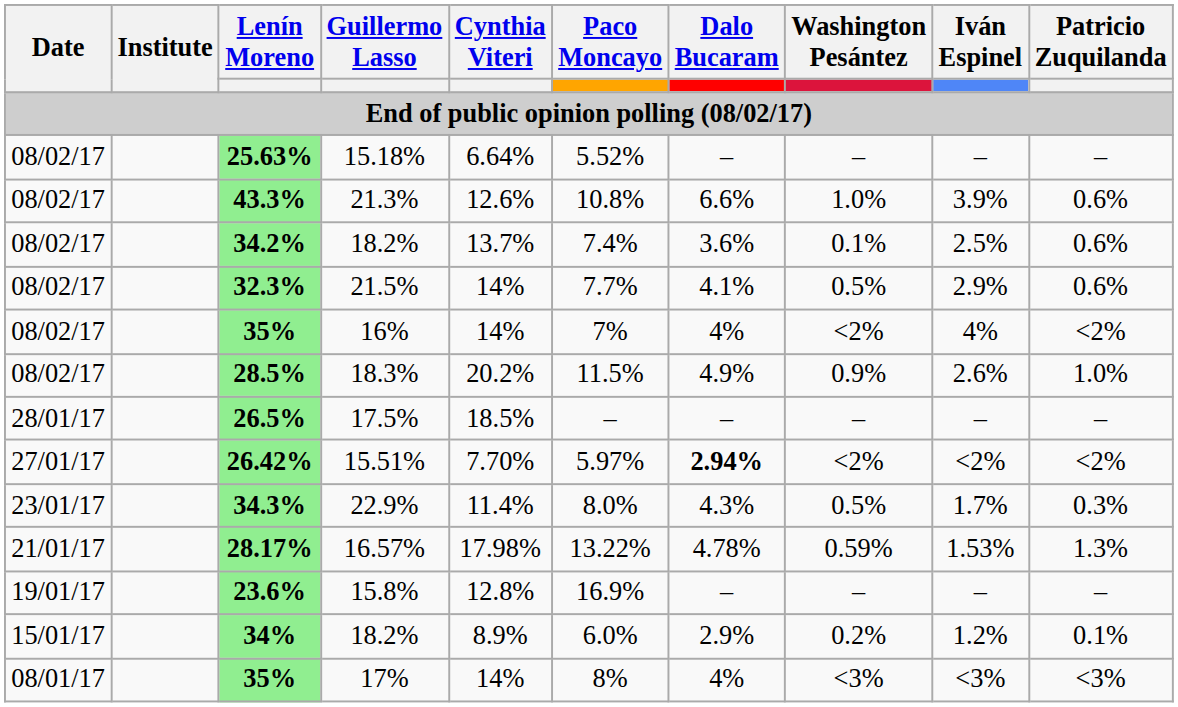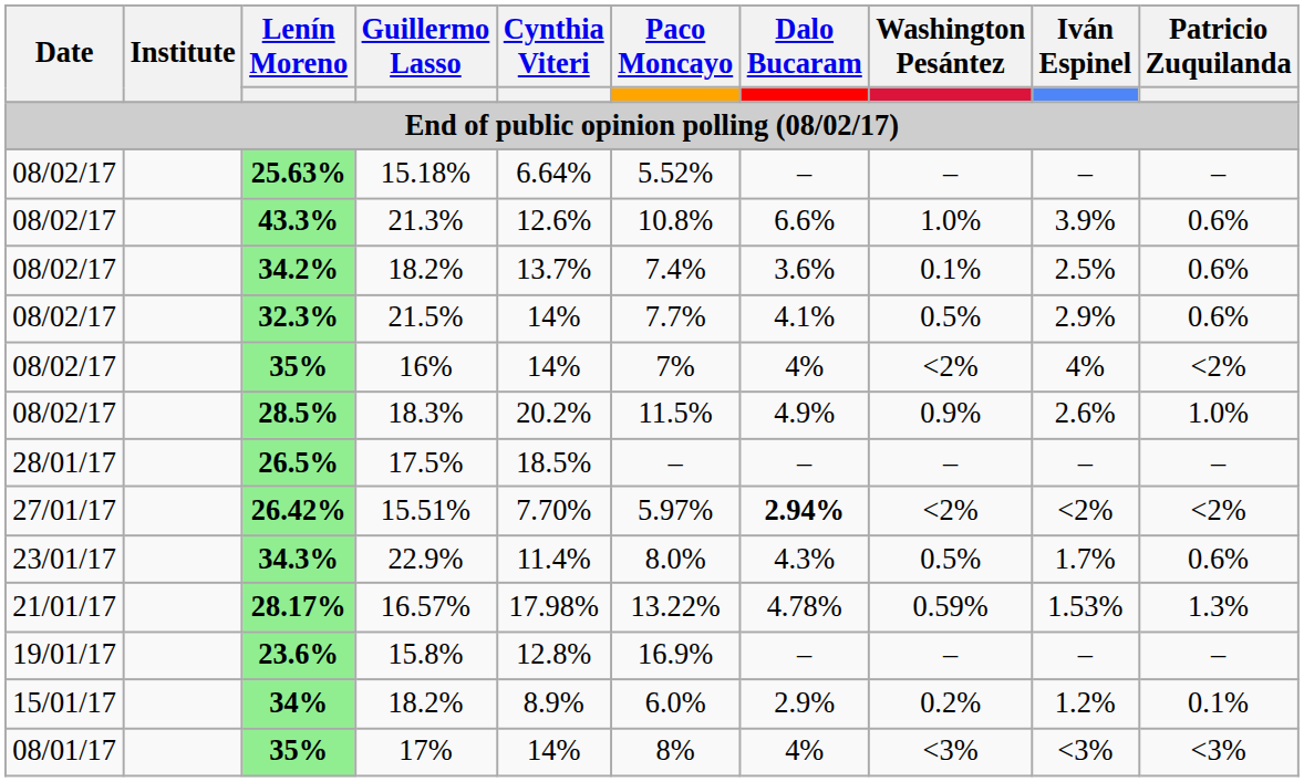34.3% | Patricio Zuquilanda: 0.3% -> 0.6%
